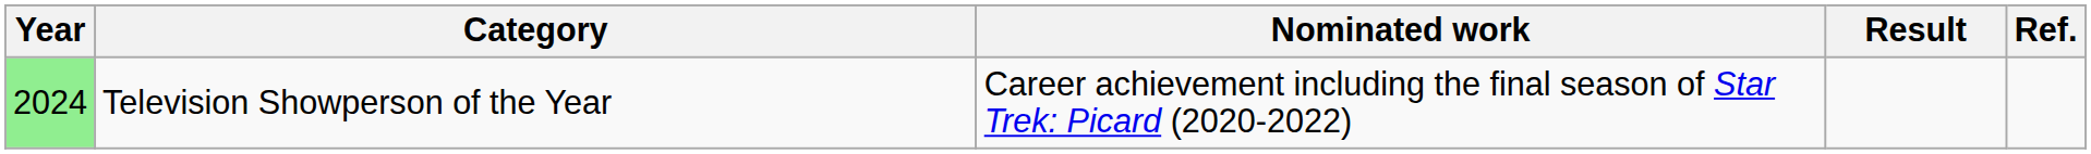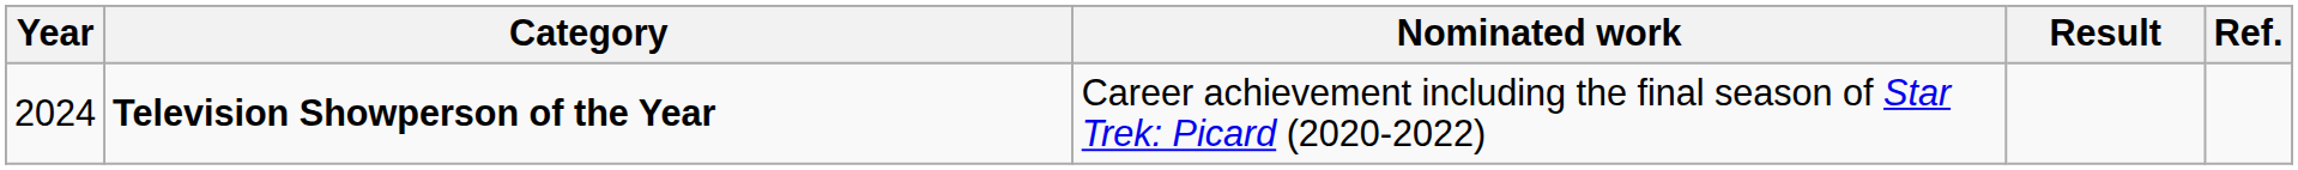row 2 | Year: lightgreen background -> no background
row 2 | Category: normal -> bold
